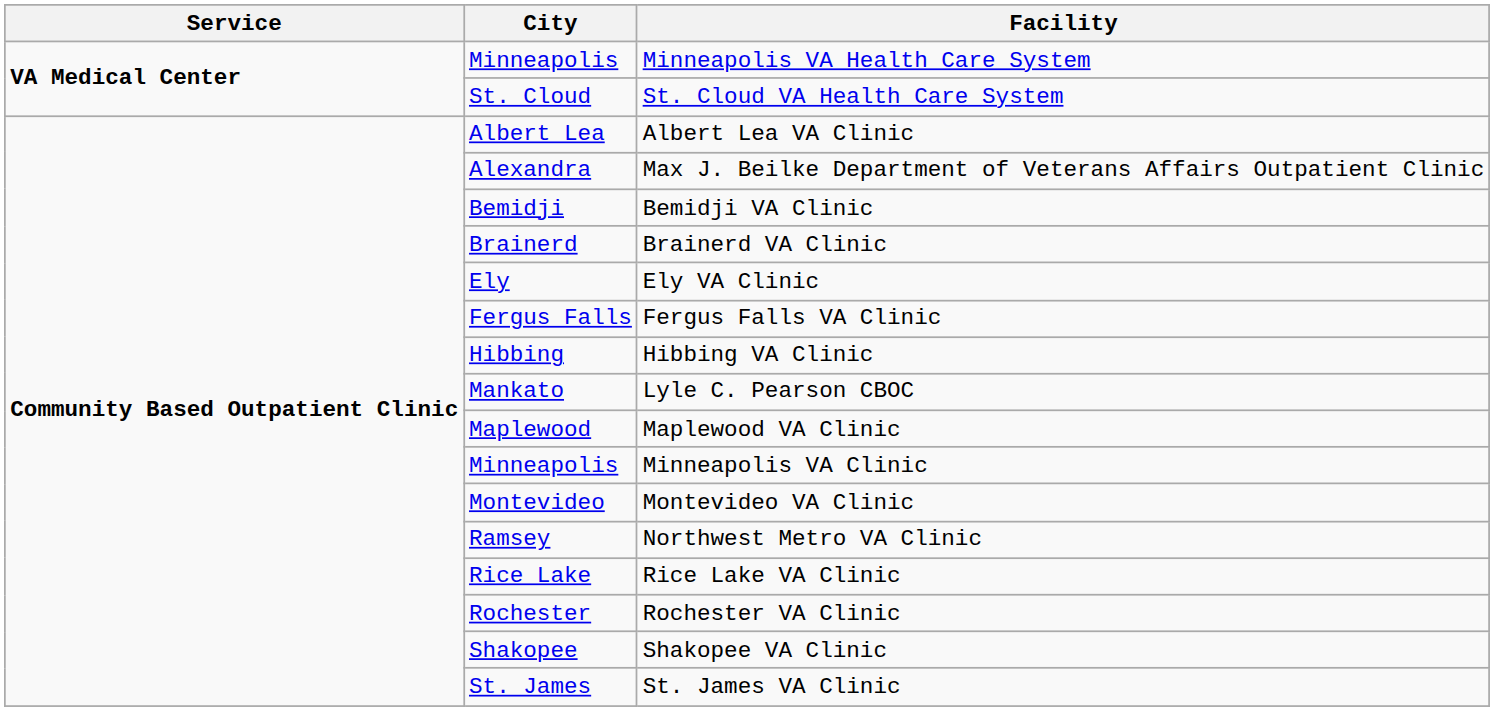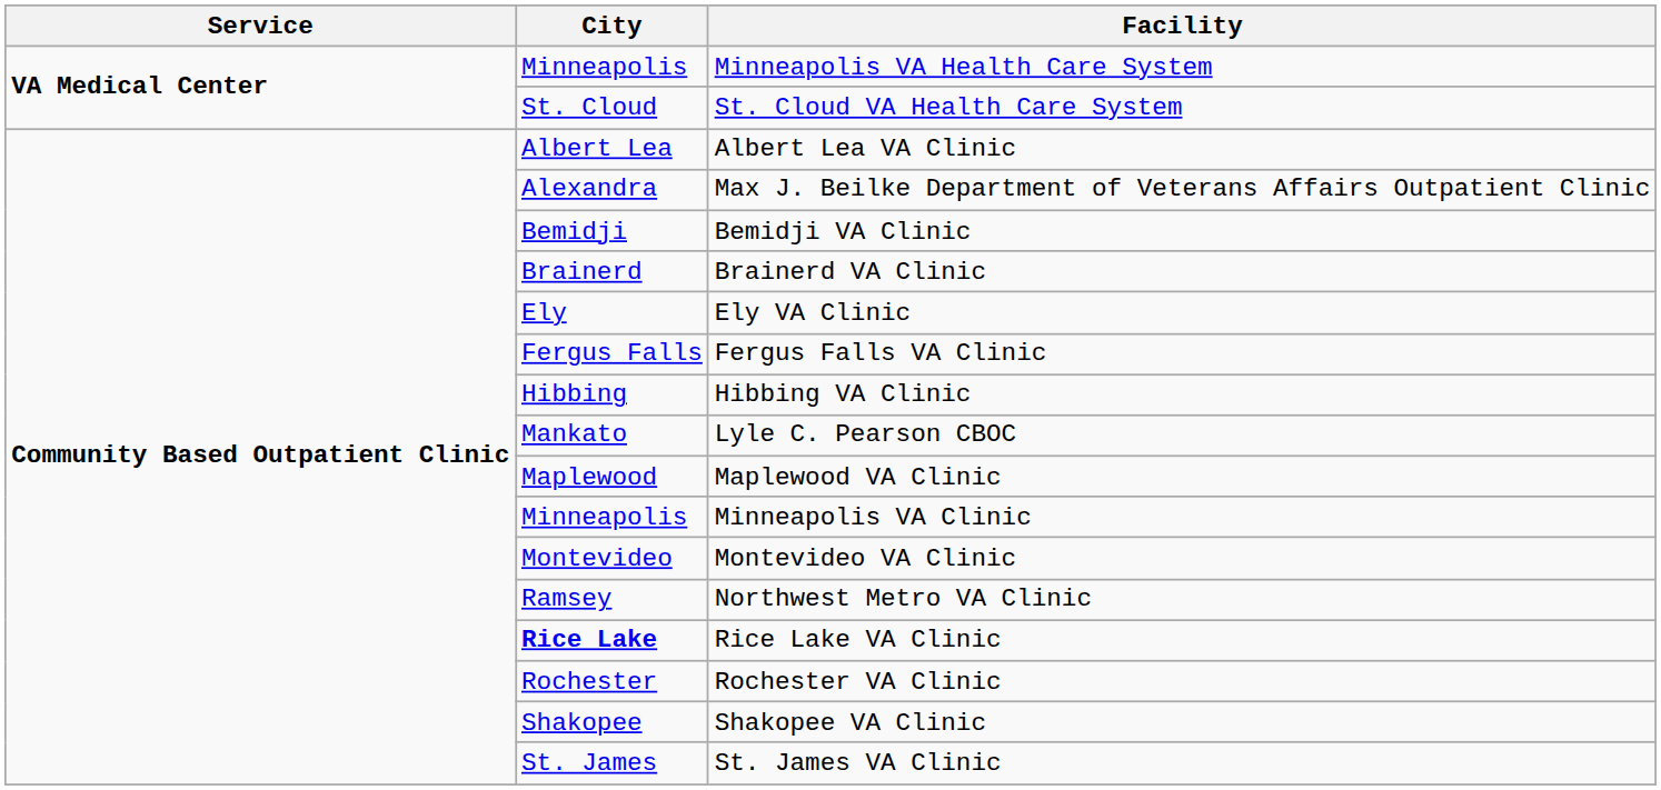Rice Lake VA Clinic | City: normal -> bold
